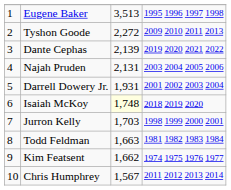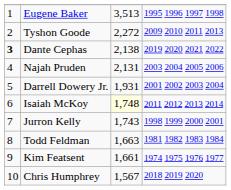Dante Cephas | column 1: normal -> bold
Dante Cephas | column 3: 2,139 -> 2,138
Isaiah McKoy | column 4: 2018 2019 2020 -> 2011 2012 2013 2014
Jurron Kelly | column 3: 1,703 -> 1,743
Kim Featsent | column 3: 1,662 -> 1,661
Chris Humphrey | column 4: 2011 2012 2013 2014 -> 2018 2019 2020
